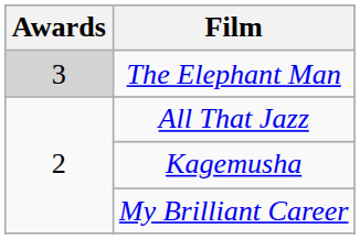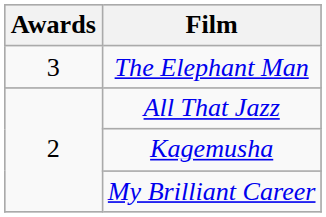The Elephant Man | Awards: lightgrey background -> no background
